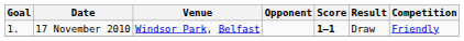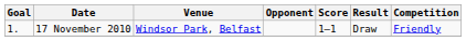17 November 2010 | Score: bold -> normal
